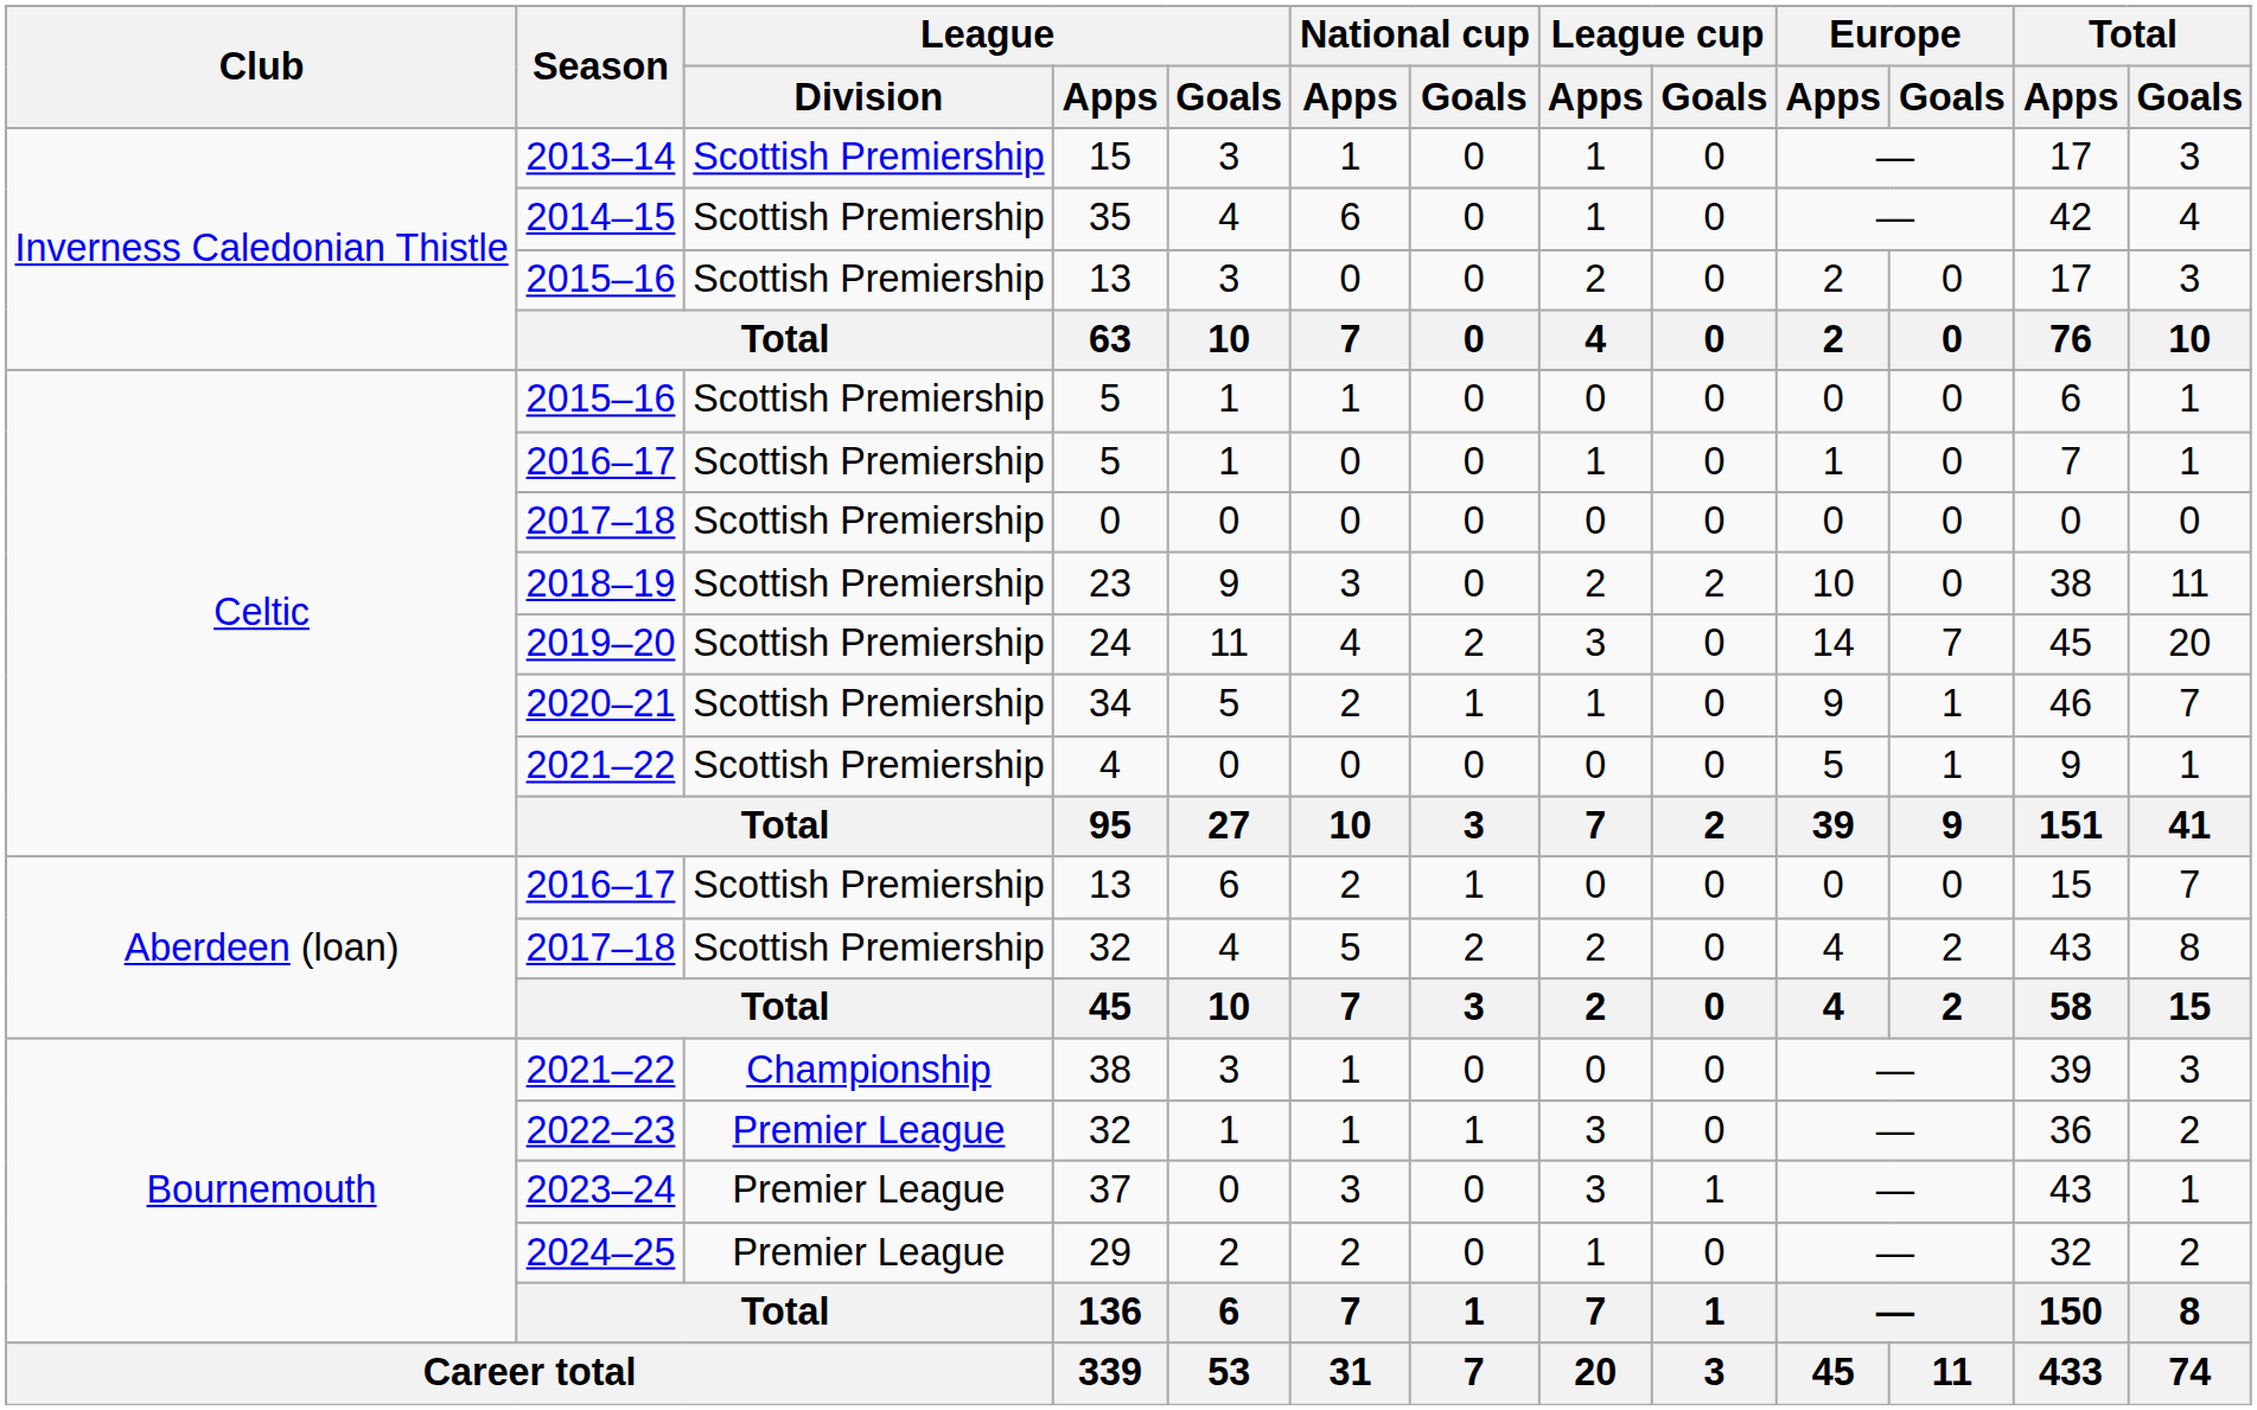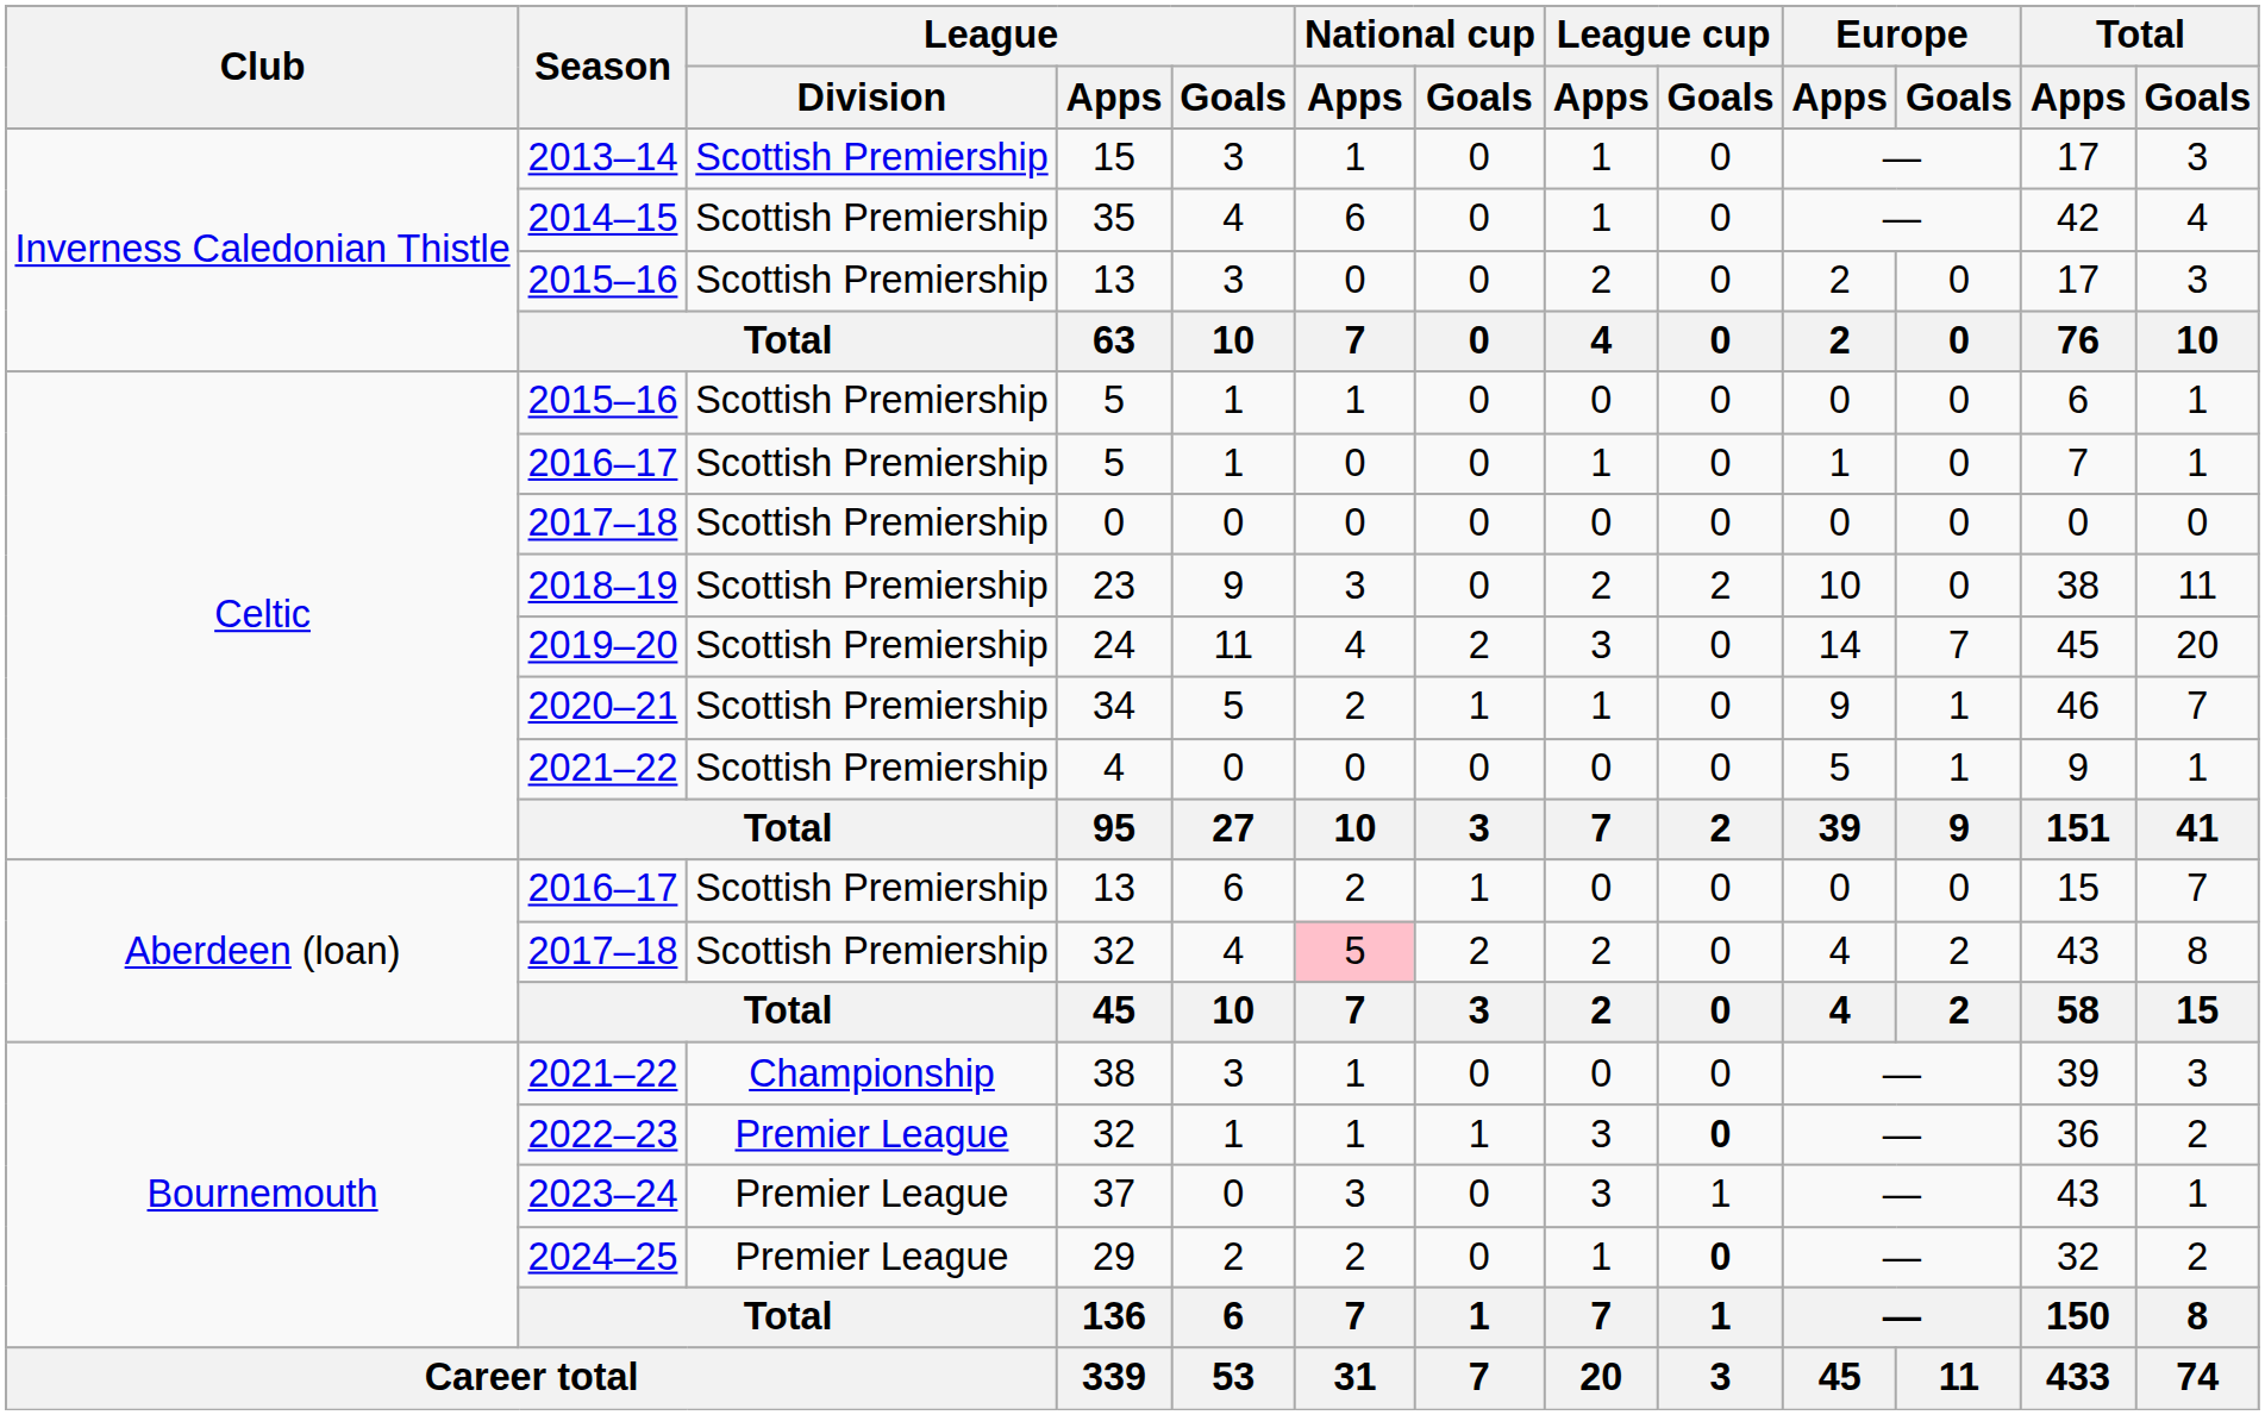2017–18 / 32 | National cup / Apps: no background -> pink background
2022–23 / 32 | League cup / Goals: normal -> bold
29 | League cup / Goals: normal -> bold
